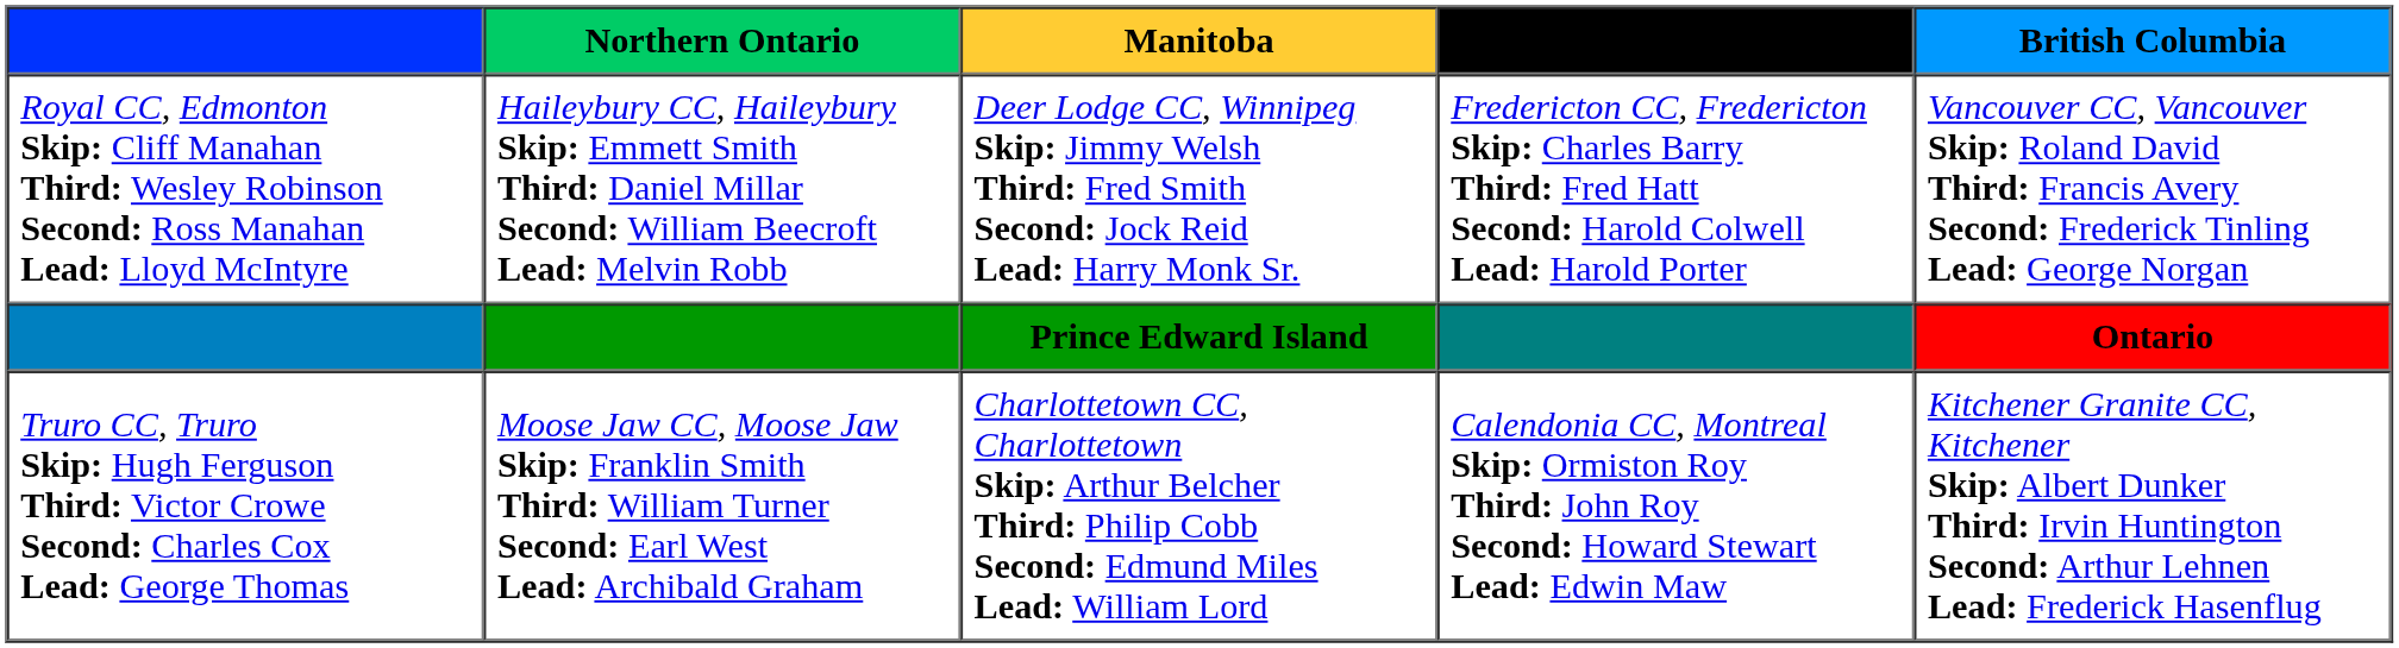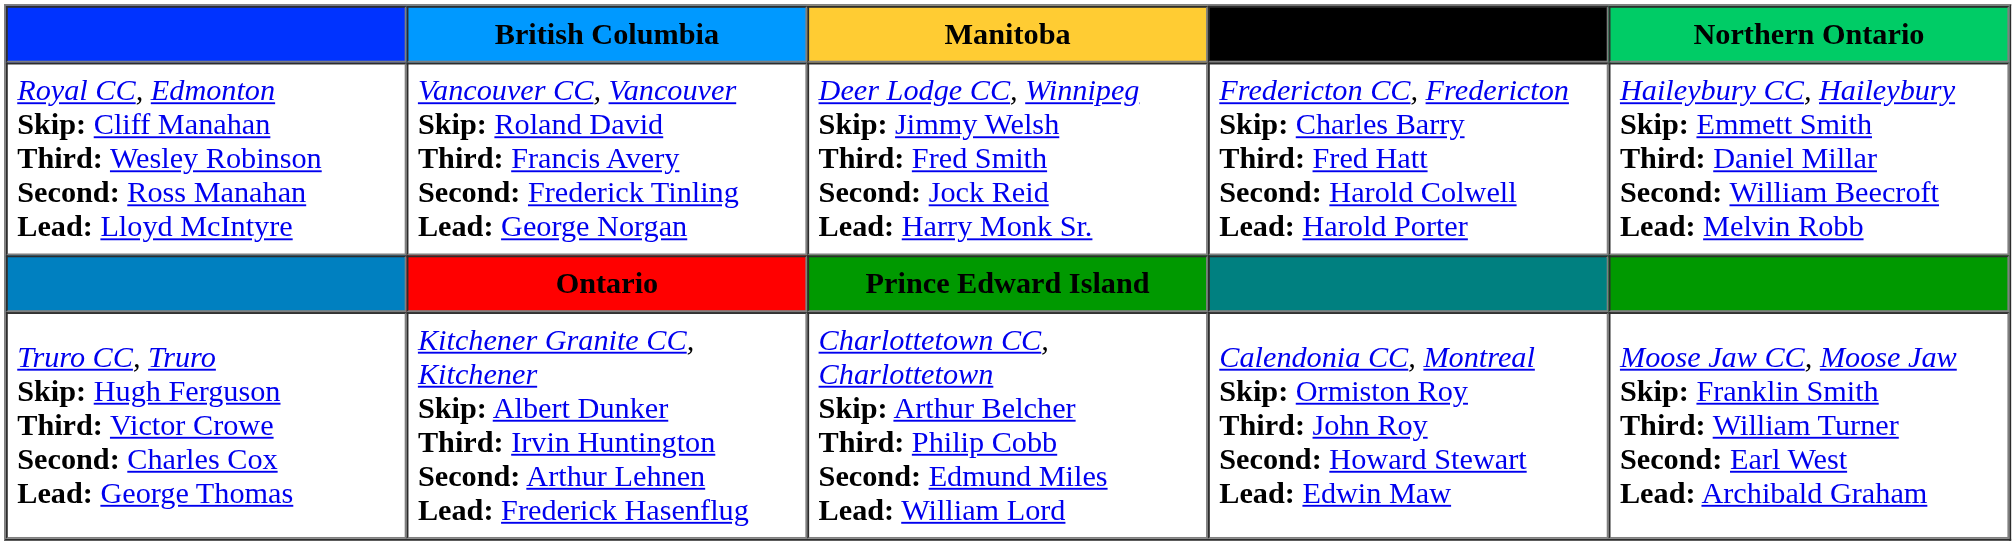columns swapped: British Columbia <-> Northern Ontario
